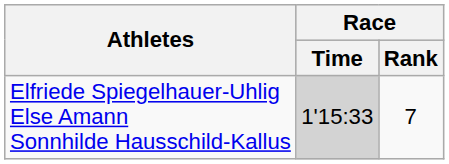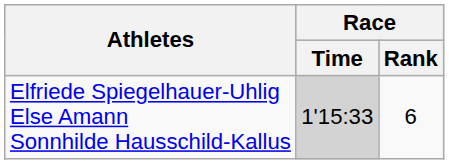row 3 | Race / Rank: 7 -> 6
